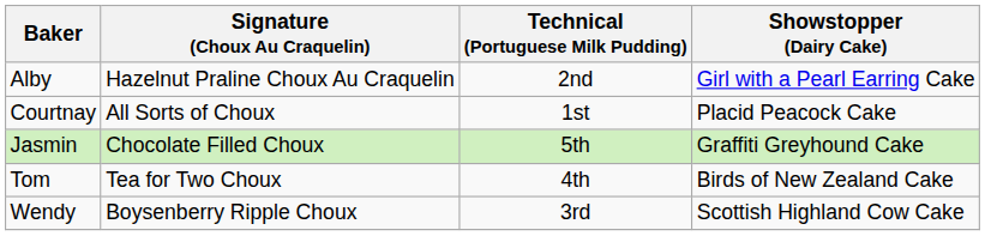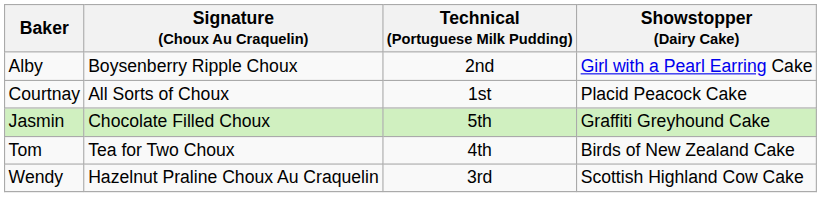Alby | Signature (Choux Au Craquelin): Hazelnut Praline Choux Au Craquelin -> Boysenberry Ripple Choux
Wendy | Signature (Choux Au Craquelin): Boysenberry Ripple Choux -> Hazelnut Praline Choux Au Craquelin
